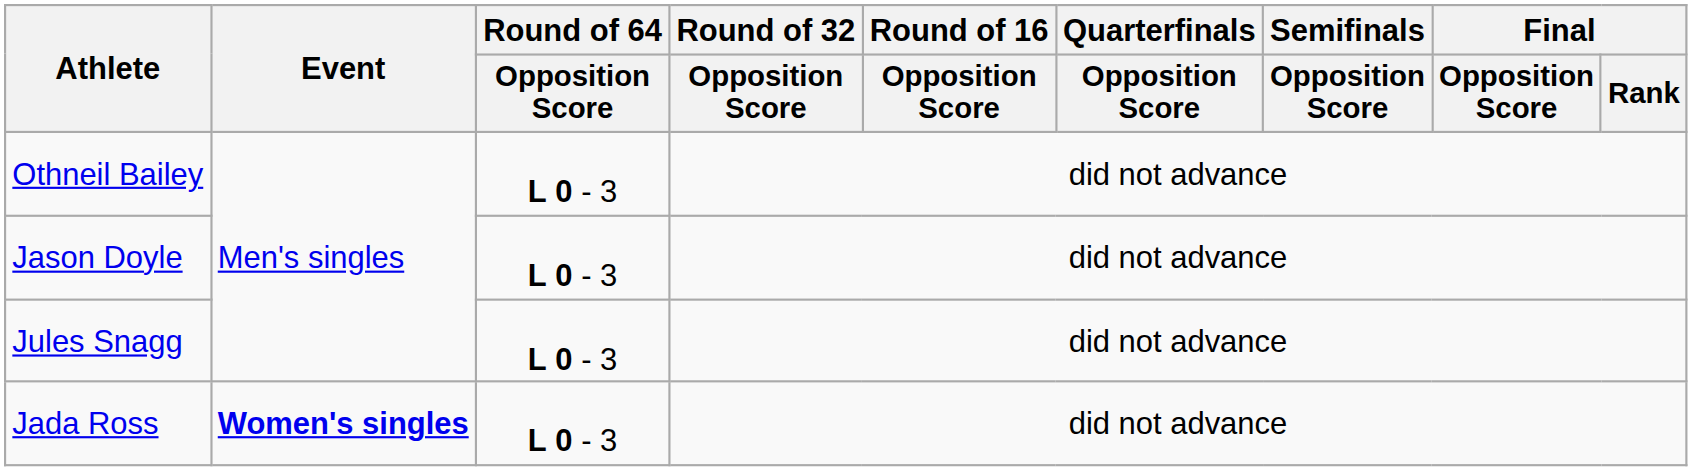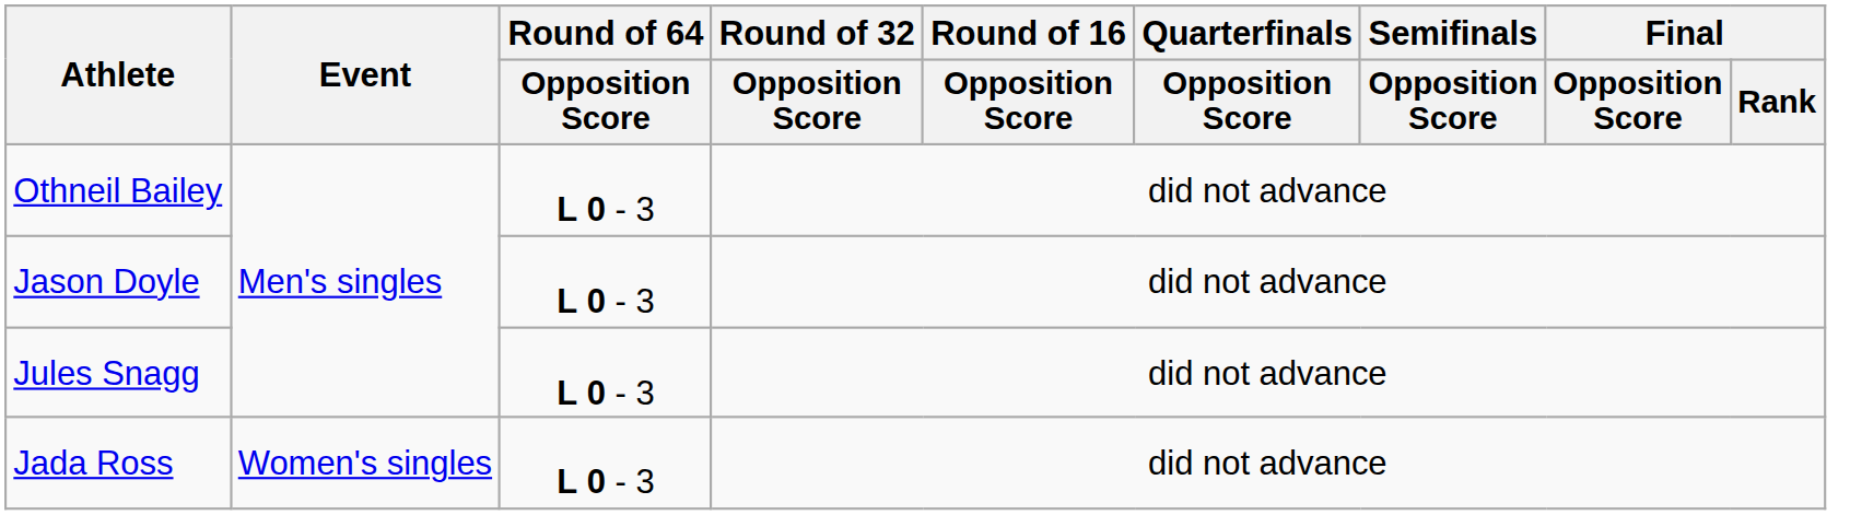Jada Ross | Event: bold -> normal
